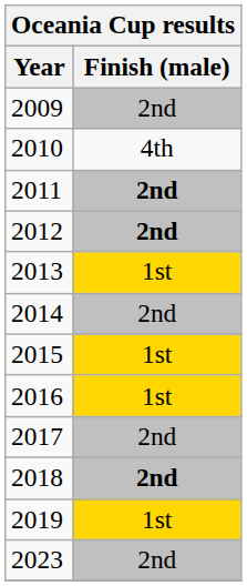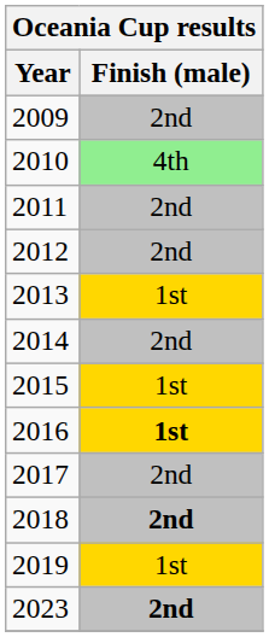2010 | Finish (male): no background -> lightgreen background
2011 | Finish (male): bold -> normal
2012 | Finish (male): bold -> normal
2016 | Finish (male): normal -> bold
2023 | Finish (male): normal -> bold
